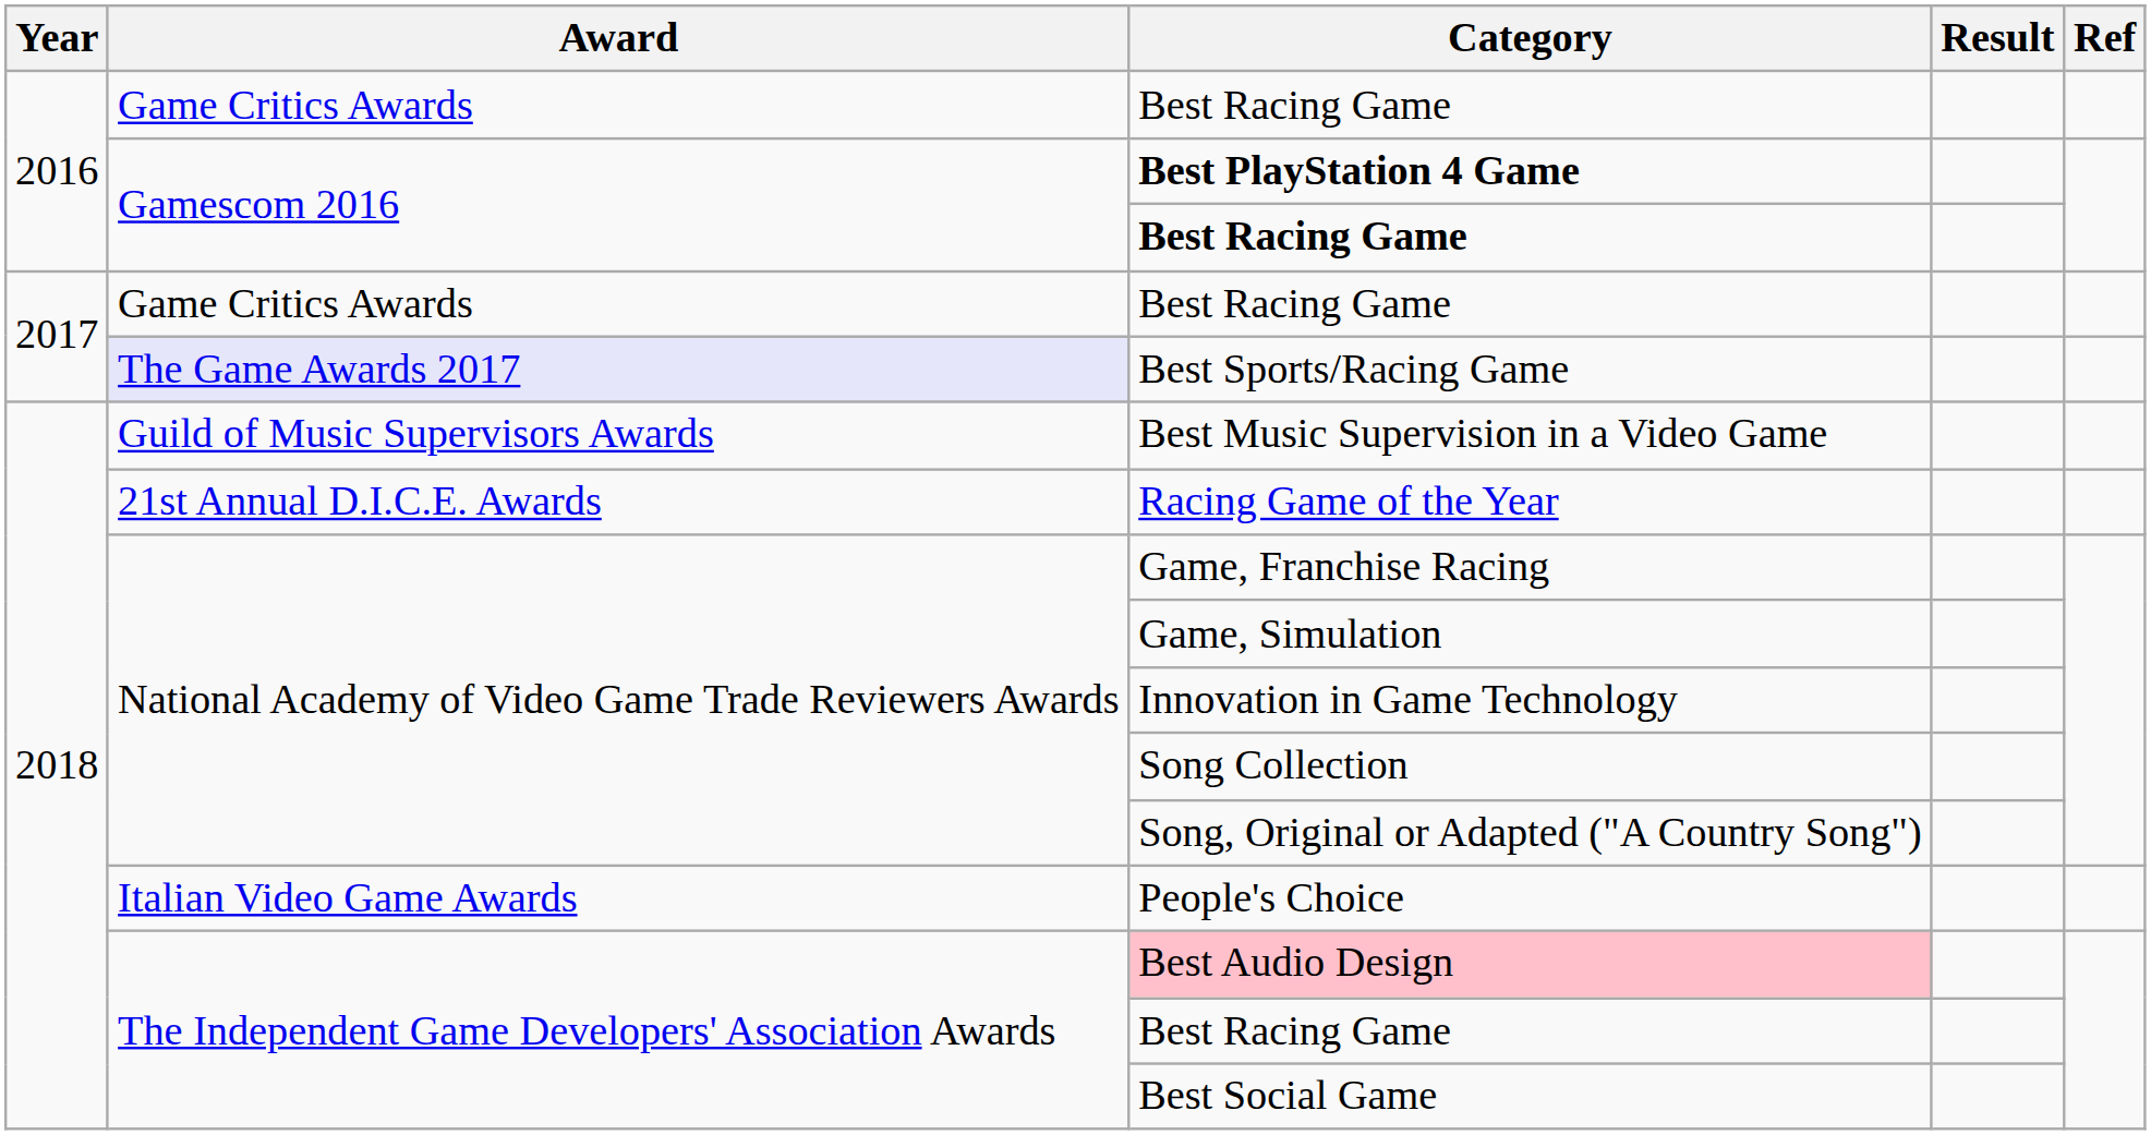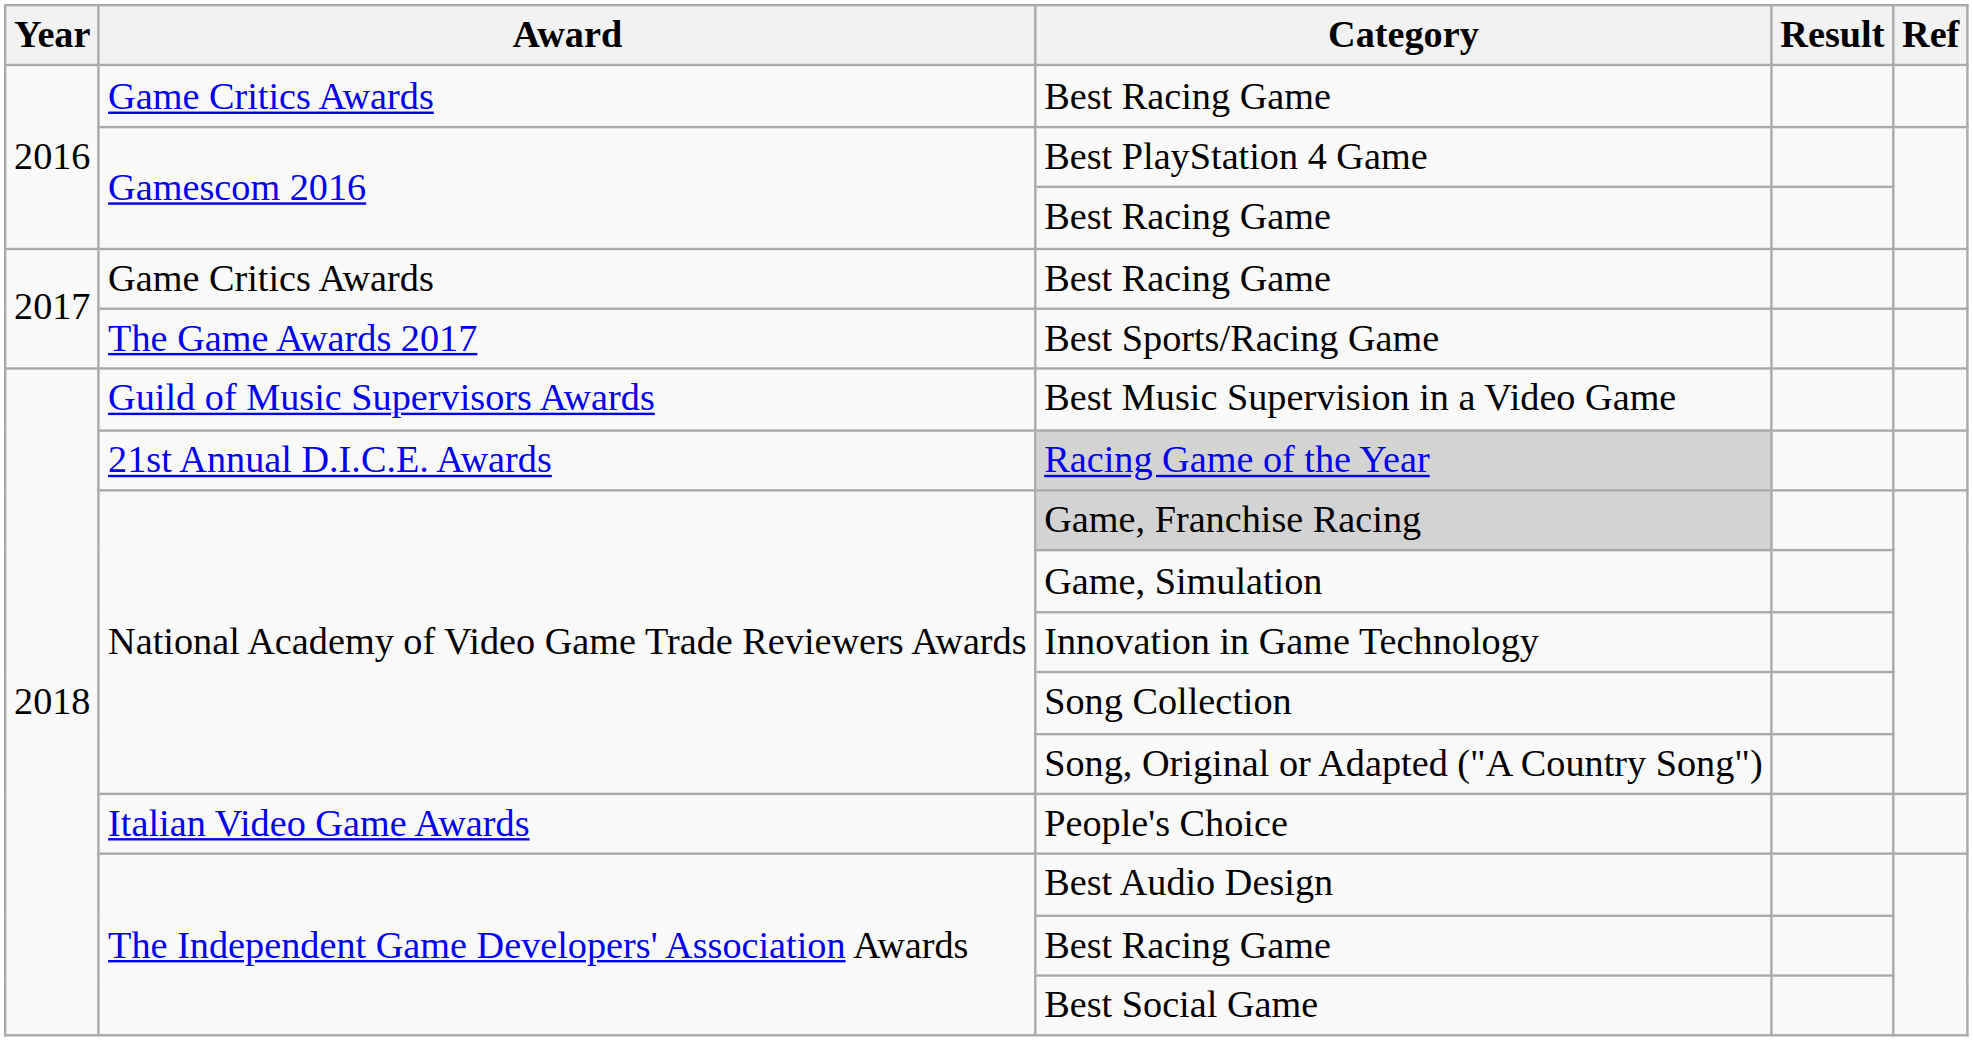Best PlayStation 4 Game | Category: bold -> normal
Gamescom 2016 / Best Racing Game | Category: bold -> normal
Best Sports/Racing Game | Award: lavender background -> no background
Racing Game of the Year | Category: no background -> lightgrey background
Game, Franchise Racing | Category: no background -> lightgrey background
Best Audio Design | Category: pink background -> no background
